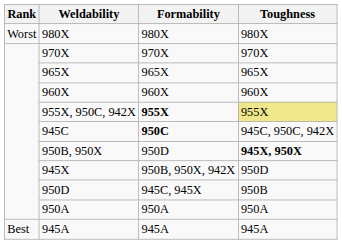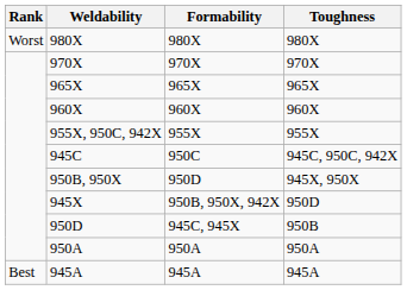955X, 950C, 942X | Formability: bold -> normal
955X, 950C, 942X | Toughness: khaki background -> no background
945C | Formability: bold -> normal
950B, 950X | Toughness: bold -> normal
